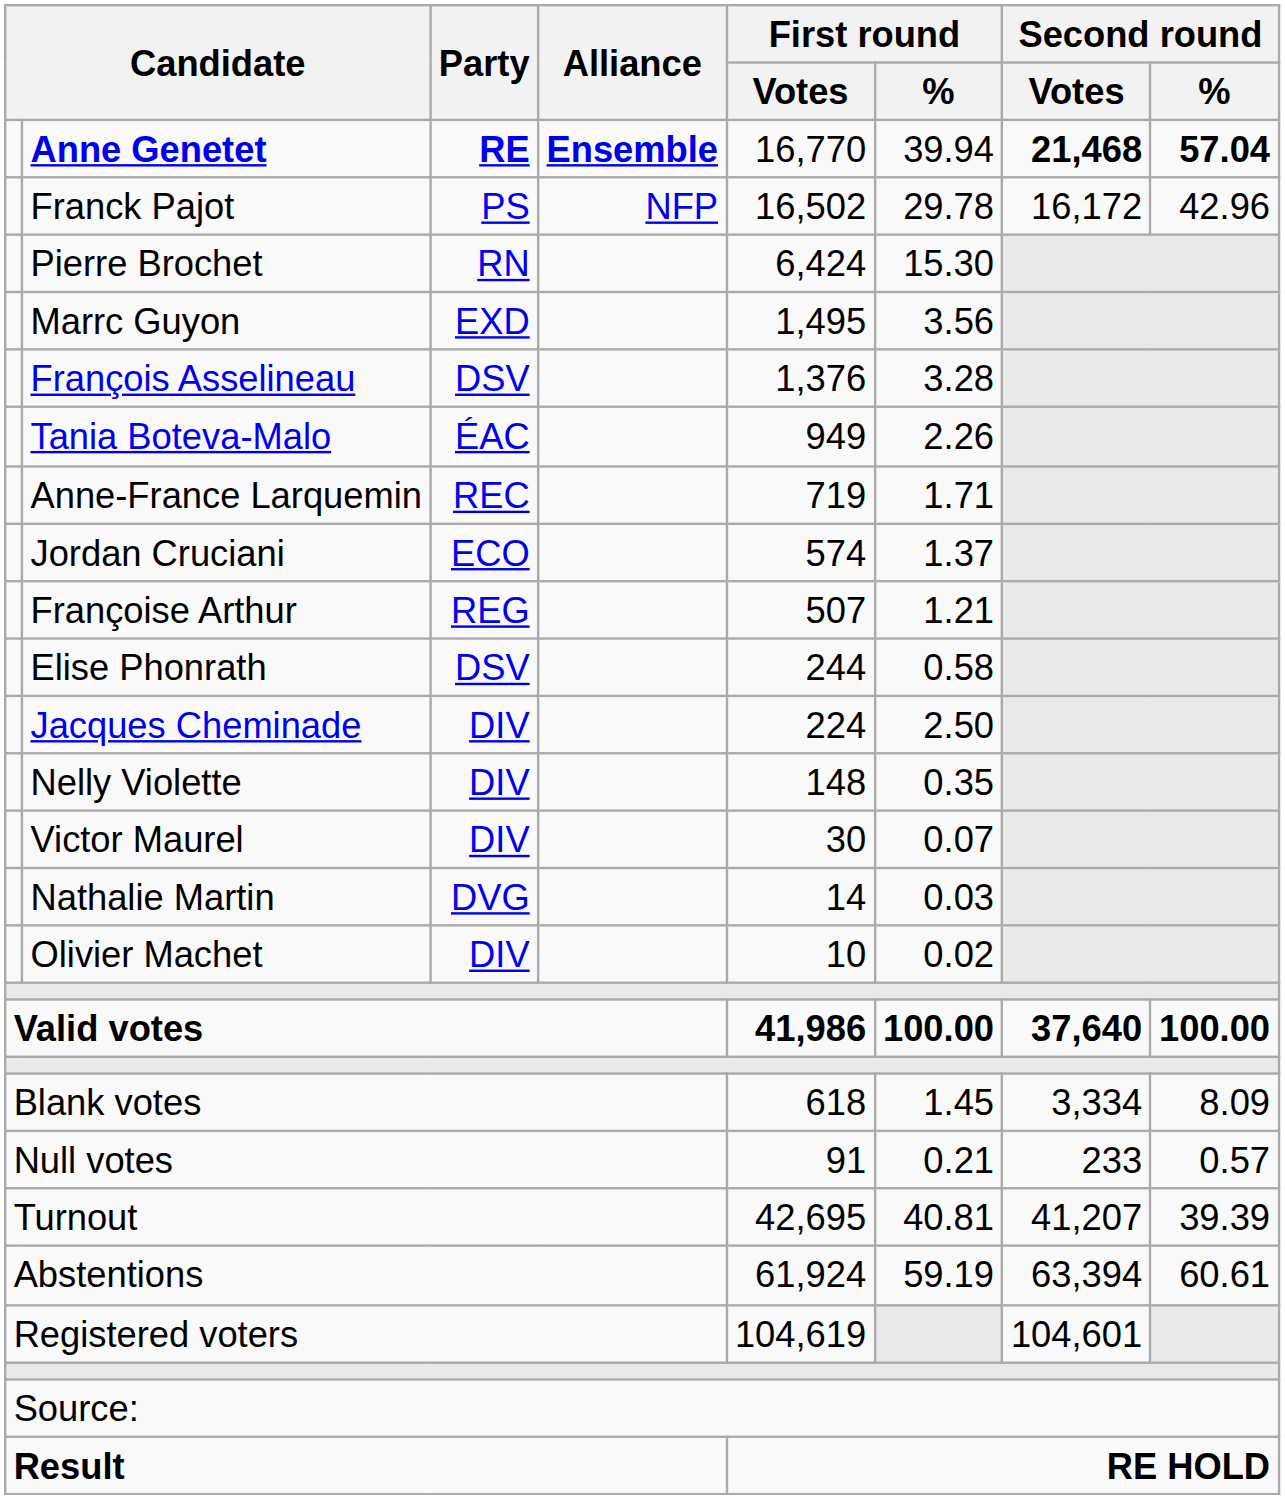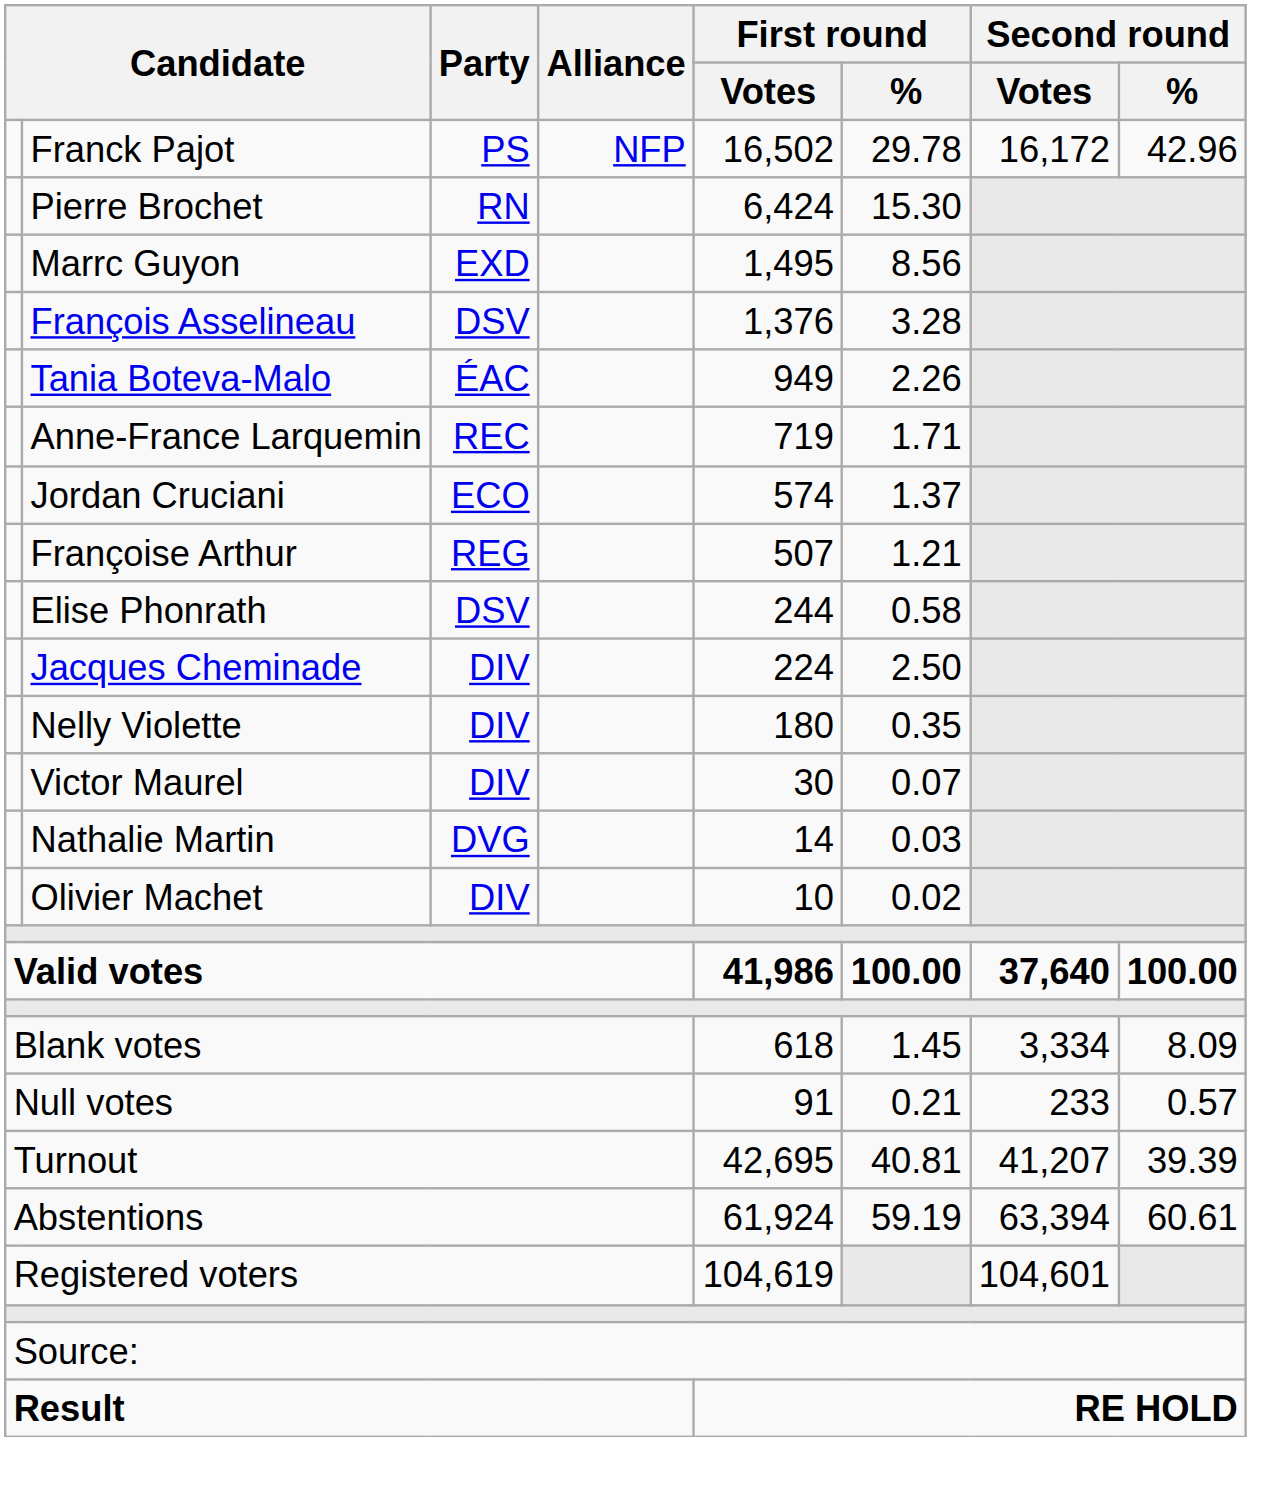- row: Anne Genetet | RE | Ensemble | 16,770 | 39.94 | 21,468 | 57.04
Marrc Guyon | First round / %: 3.56 -> 8.56
Nelly Violette | First round / Votes: 148 -> 180
